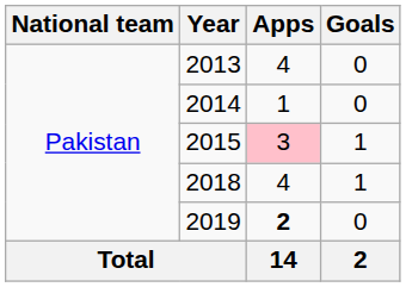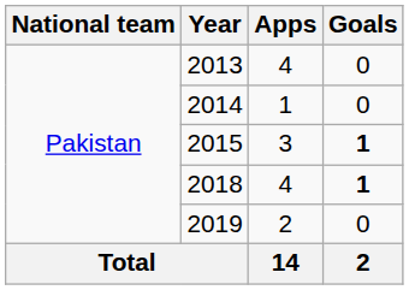2015 | Apps: pink background -> no background
2015 | Goals: normal -> bold
2018 | Goals: normal -> bold
2019 | Apps: bold -> normal
